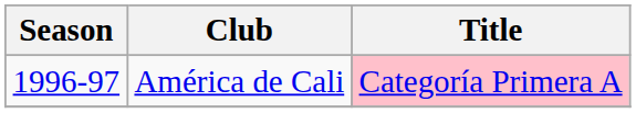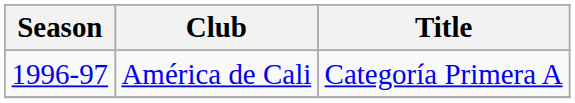América de Cali | Title: pink background -> no background
